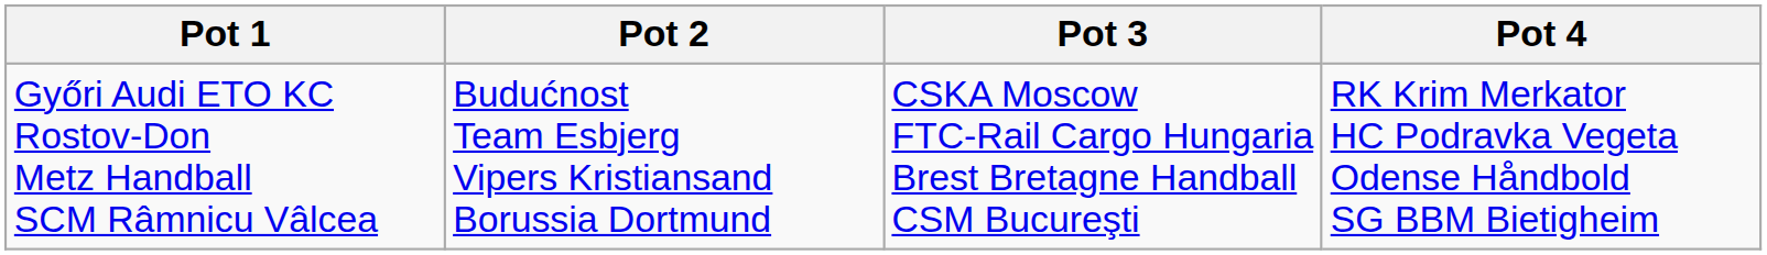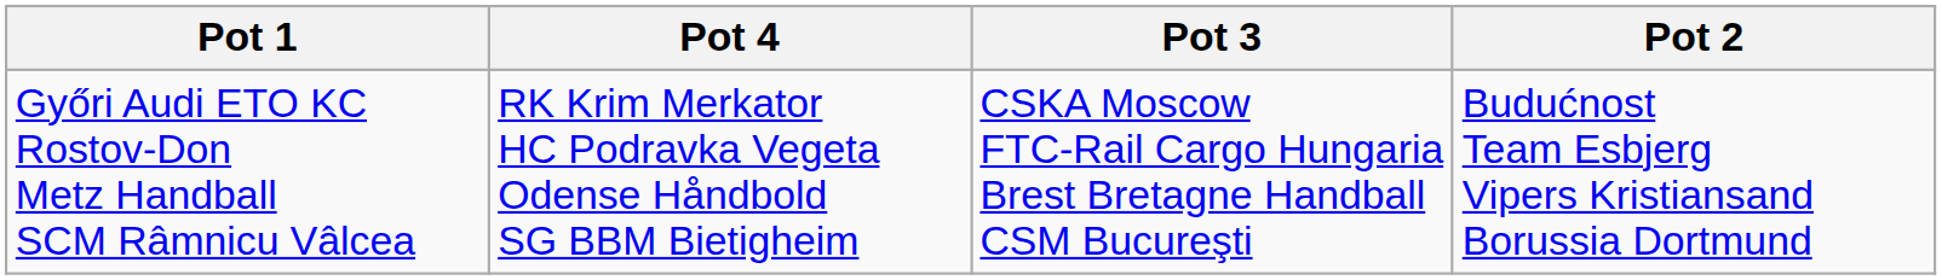columns swapped: Pot 2 <-> Pot 4
